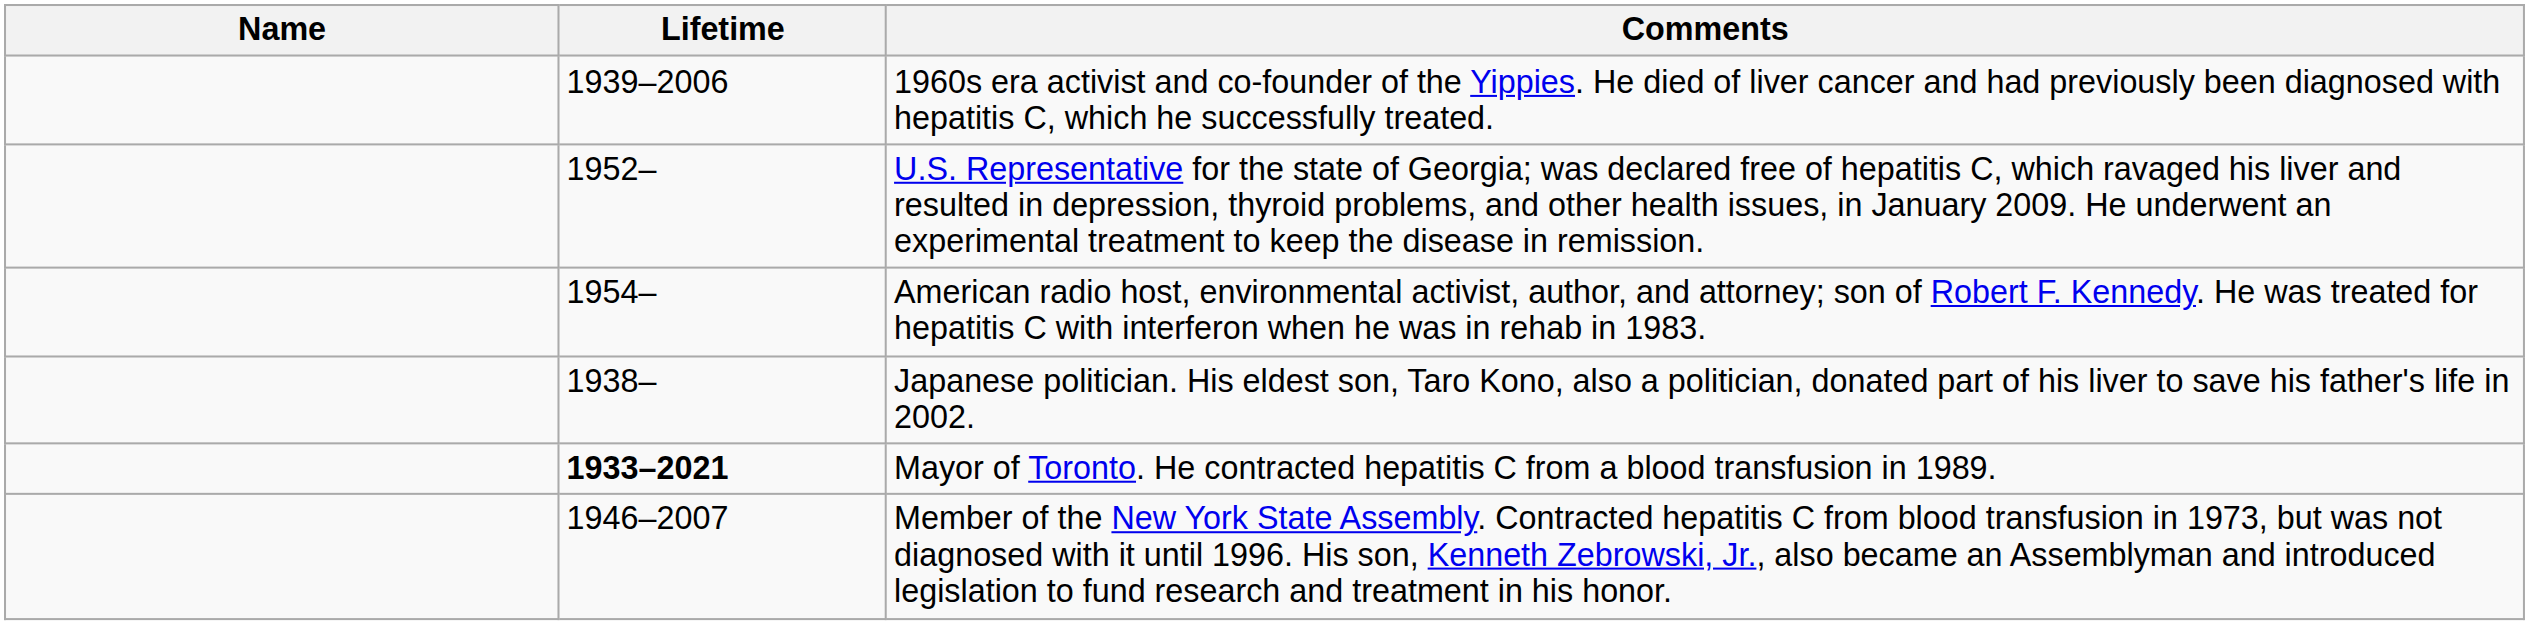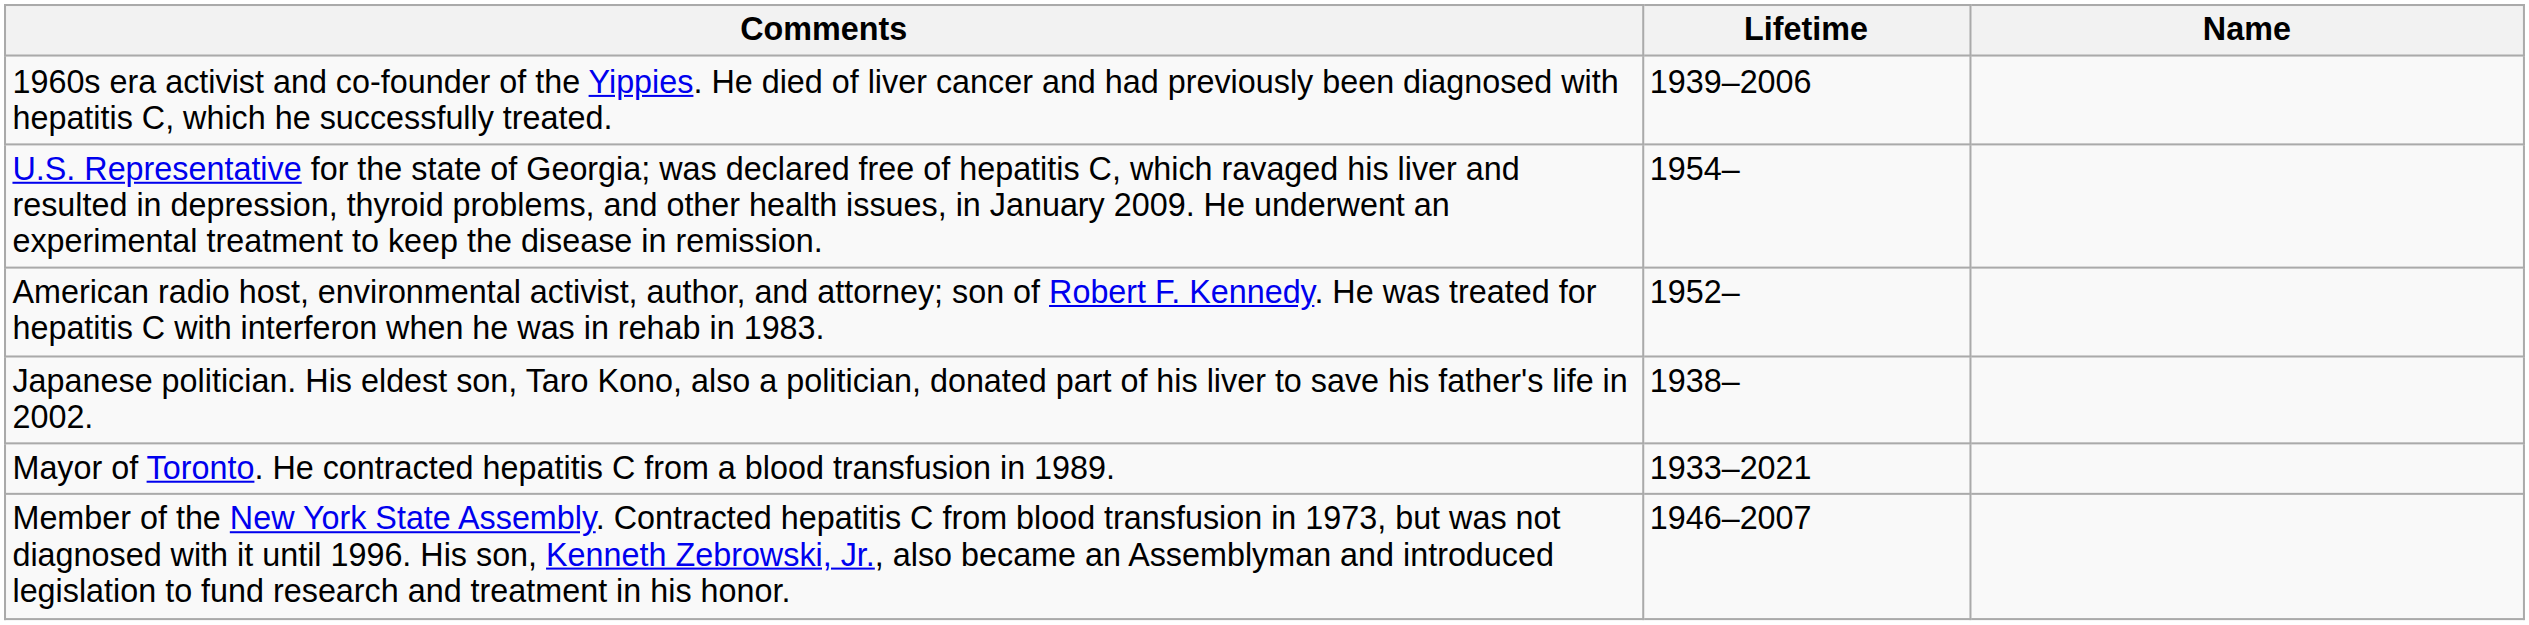columns swapped: Name <-> Comments
row 3 | Lifetime: 1952– -> 1954–
row 4 | Lifetime: 1954– -> 1952–
row 6 | Lifetime: bold -> normal
